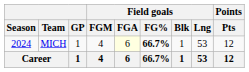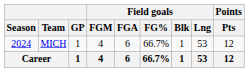MICH | Field goals / FGA: lightyellow background -> no background
MICH | Field goals / FG%: bold -> normal
